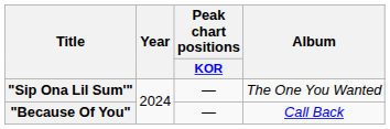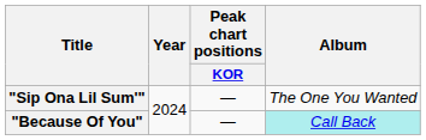"Because Of You" | Album: no background -> paleturquoise background
